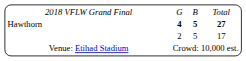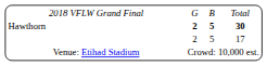Hawthorn | column 2: 4 -> 2
Hawthorn | column 4: 27 -> 30
